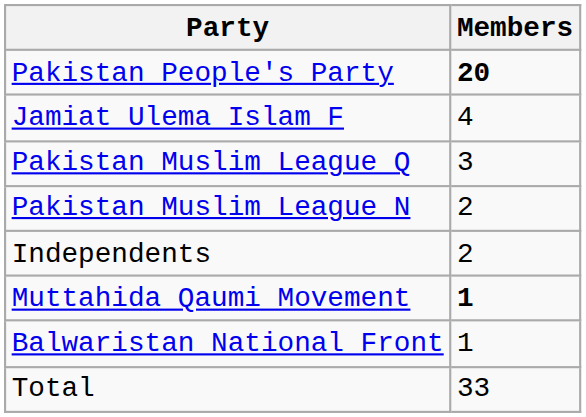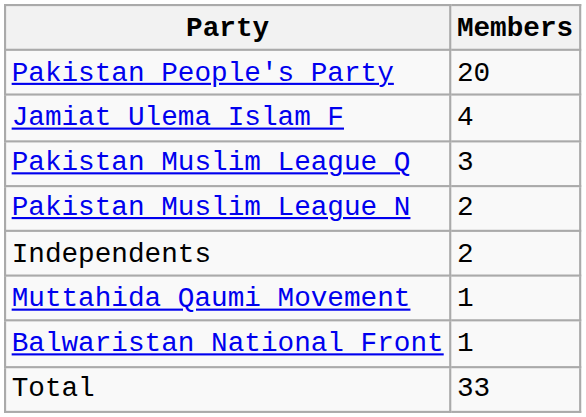Pakistan People's Party | Members: bold -> normal
Muttahida Qaumi Movement | Members: bold -> normal
